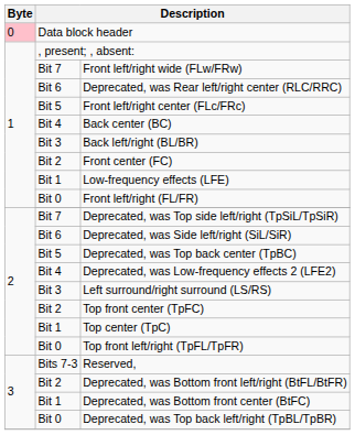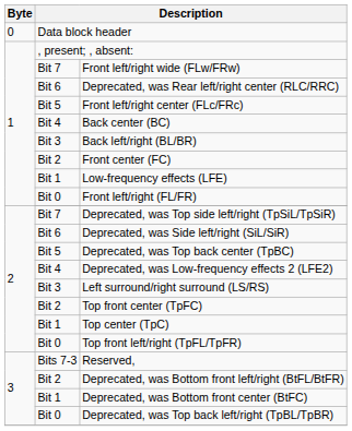Data block header | Byte: pink background -> no background
